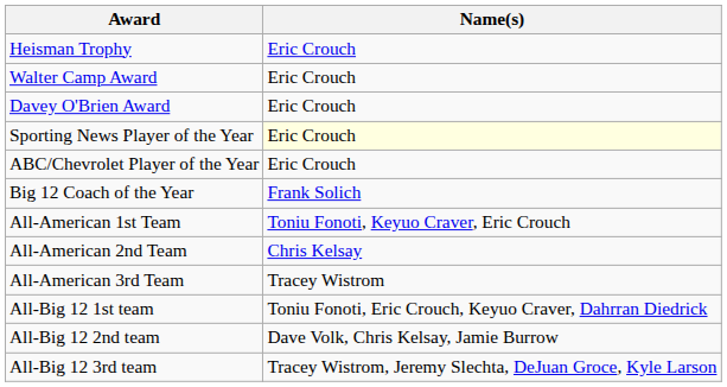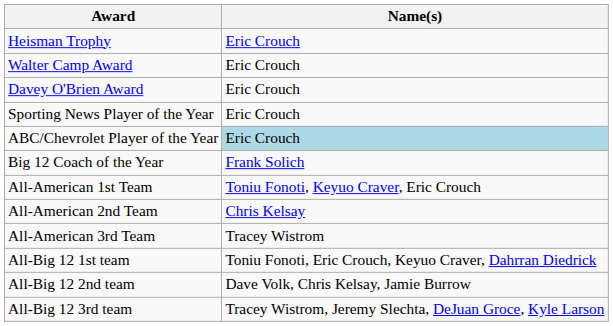Sporting News Player of the Year | Name(s): lightyellow background -> no background
ABC/Chevrolet Player of the Year | Name(s): no background -> lightblue background
